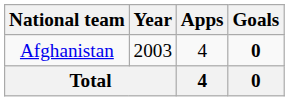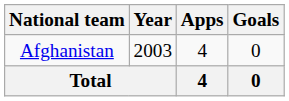Afghanistan | Goals: bold -> normal
